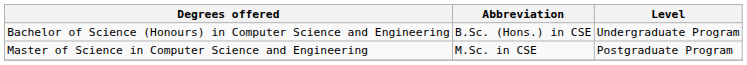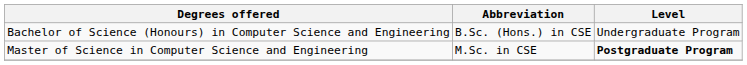Master of Science in Computer Science and Engineering | Level: normal -> bold
